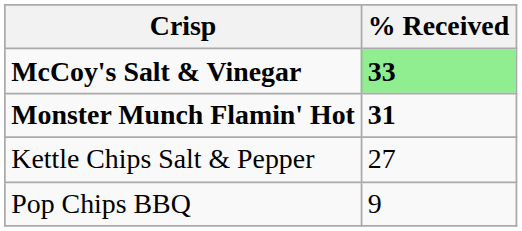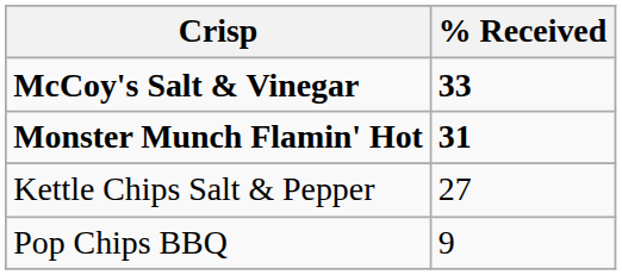McCoy's Salt & Vinegar | % Received: lightgreen background -> no background
